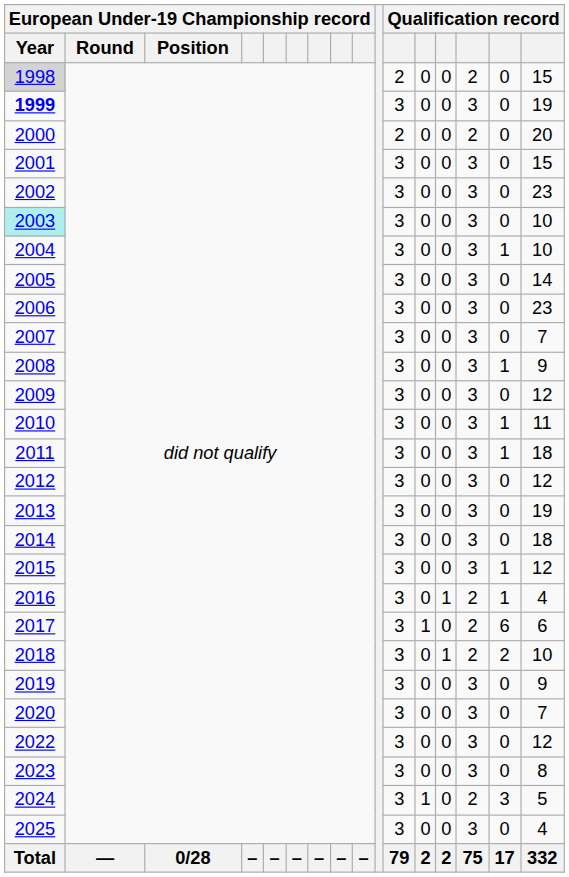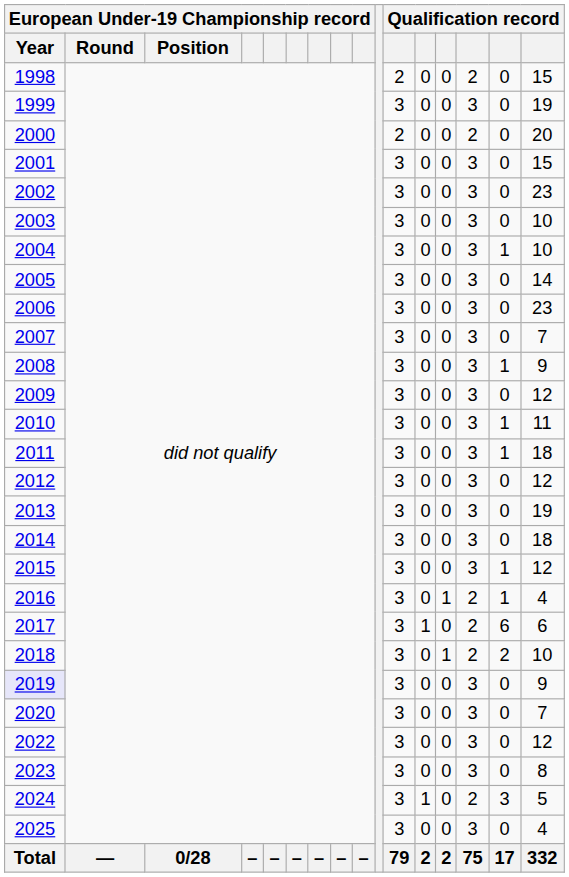1998 | European Under-19 Championship record / Year: lightgrey background -> no background
1999 | European Under-19 Championship record / Year: bold -> normal
2003 | European Under-19 Championship record / Year: paleturquoise background -> no background
2019 | European Under-19 Championship record / Year: no background -> lavender background
